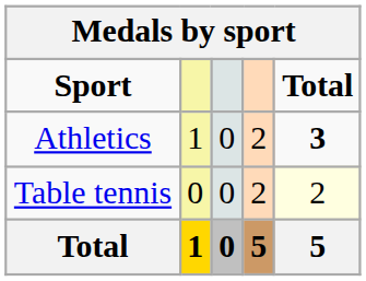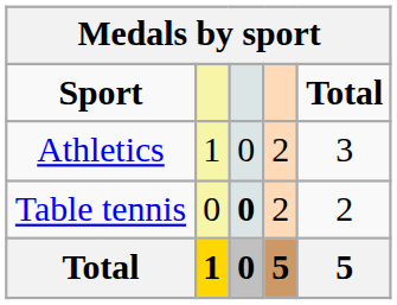Athletics | Total: bold -> normal
Table tennis | column 3: normal -> bold
Table tennis | Total: lightyellow background -> no background
